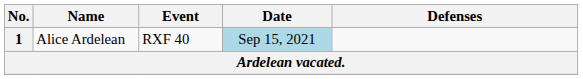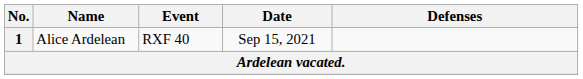1 | Date: lightblue background -> no background
